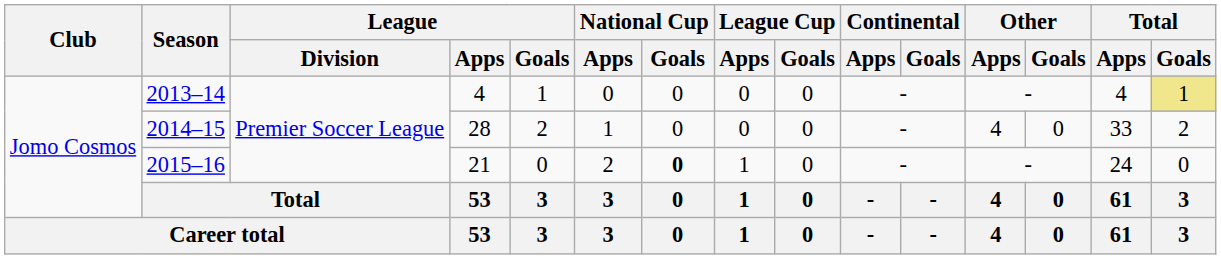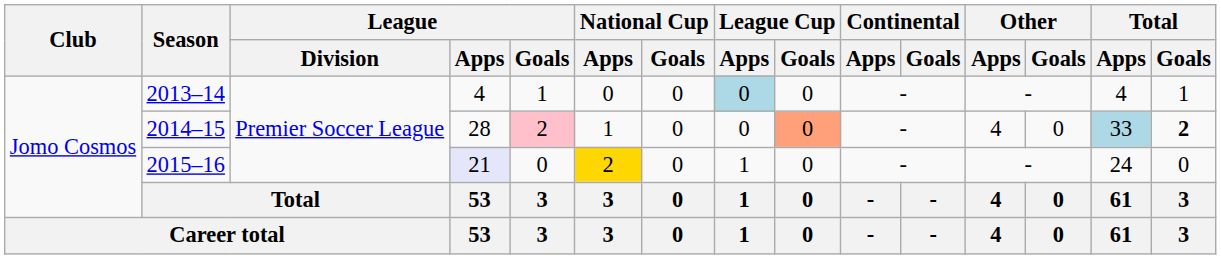2013–14 | League Cup / Apps: no background -> lightblue background
2013–14 | Total / Goals: khaki background -> no background
2014–15 | League / Goals: no background -> pink background
2014–15 | League Cup / Goals: no background -> lightsalmon background
2014–15 | Total / Apps: no background -> lightblue background
2014–15 | Total / Goals: normal -> bold
2015–16 | League / Apps: no background -> lavender background
2015–16 | National Cup / Apps: no background -> gold background
2015–16 | National Cup / Goals: bold -> normal
